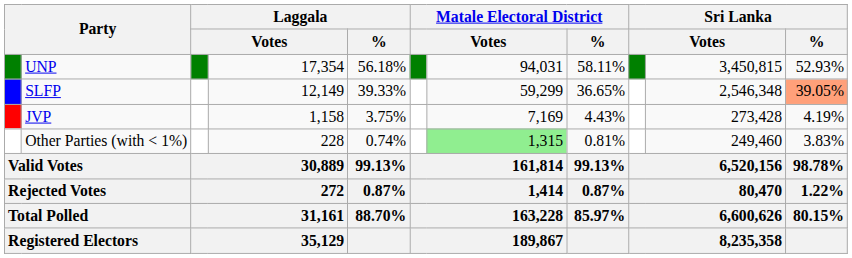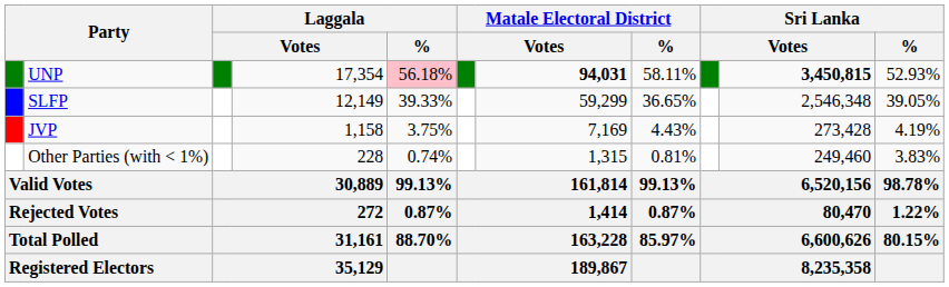UNP | Laggala / %: no background -> pink background
UNP | column 7: normal -> bold
UNP | column 10: normal -> bold
SLFP | Sri Lanka / %: lightsalmon background -> no background
Other Parties (with < 1%) | column 7: lightgreen background -> no background
